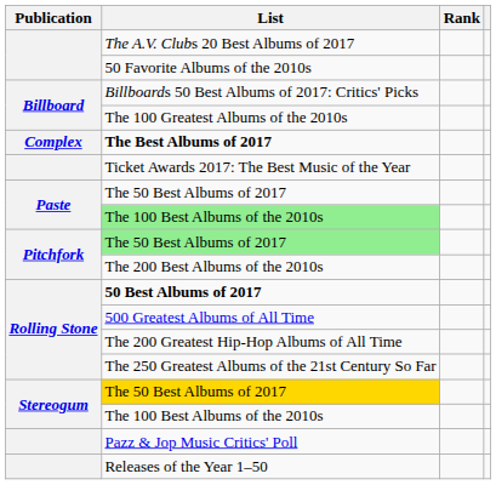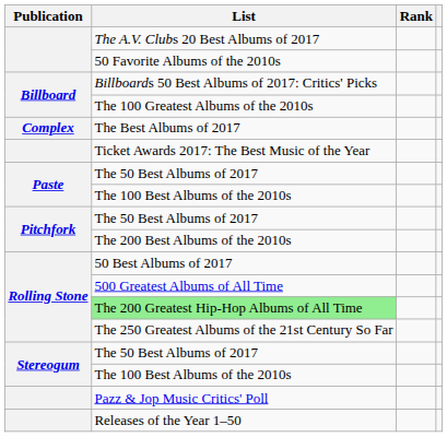The Best Albums of 2017 | List: bold -> normal
Paste / The 100 Best Albums of the 2010s | List: lightgreen background -> no background
Pitchfork / The 50 Best Albums of 2017 | List: lightgreen background -> no background
50 Best Albums of 2017 | List: bold -> normal
The 200 Greatest Hip-Hop Albums of All Time | List: no background -> lightgreen background
Stereogum / The 50 Best Albums of 2017 | List: gold background -> no background
